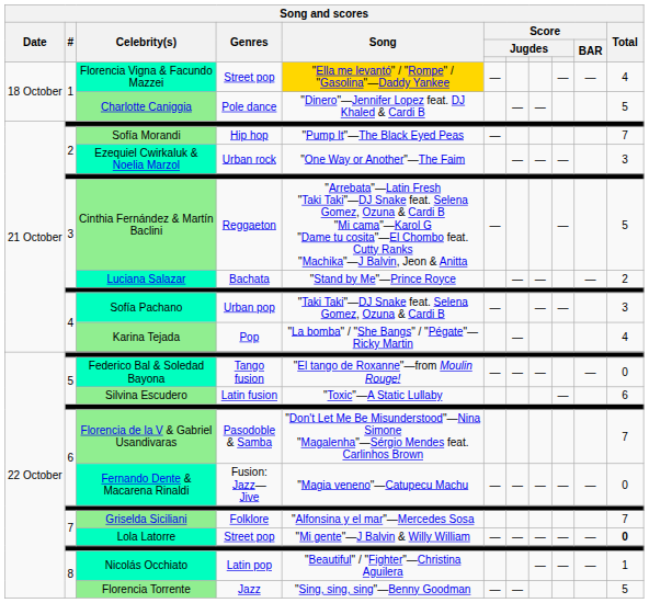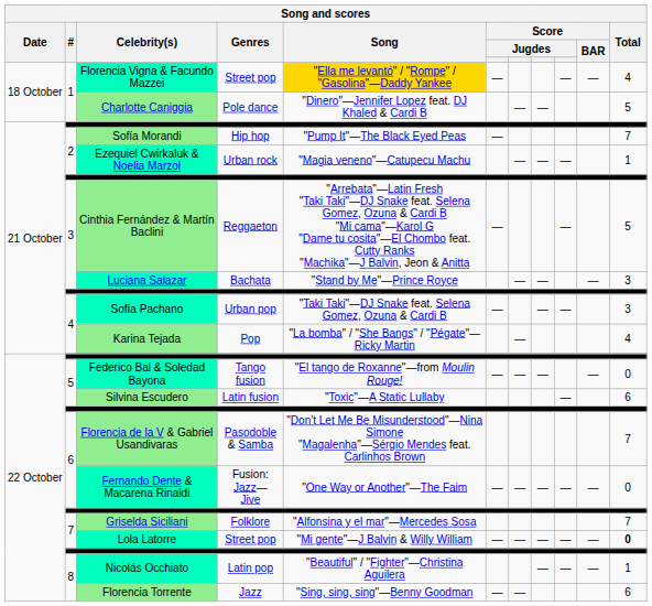Ezequiel Cwirkaluk & Noelia Marzol | Song and scores / Song: "One Way or Another"—The Faim -> "Magia veneno"—Catupecu Machu
Ezequiel Cwirkaluk & Noelia Marzol | Song and scores / Total: 3 -> 1
Luciana Salazar | Song and scores / Total: 2 -> 3
Fernando Dente & Macarena Rinaldi | Song and scores / Song: "Magia veneno"—Catupecu Machu -> "One Way or Another"—The Faim
Florencia Torrente | Song and scores / Total: 5 -> 6
